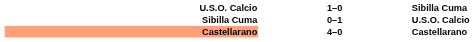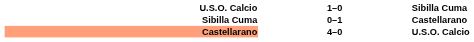row 2 | column 3: U.S.O. Calcio -> Castellarano
row 3 | column 3: Castellarano -> U.S.O. Calcio
